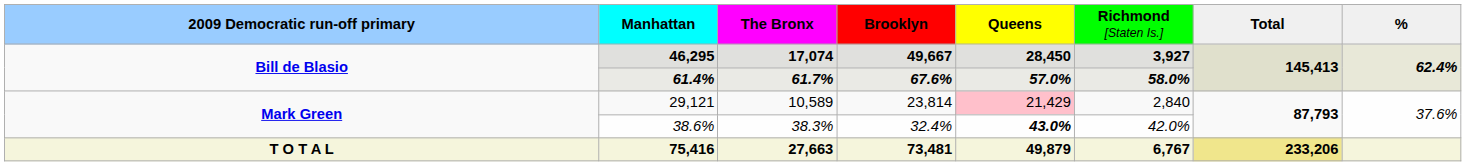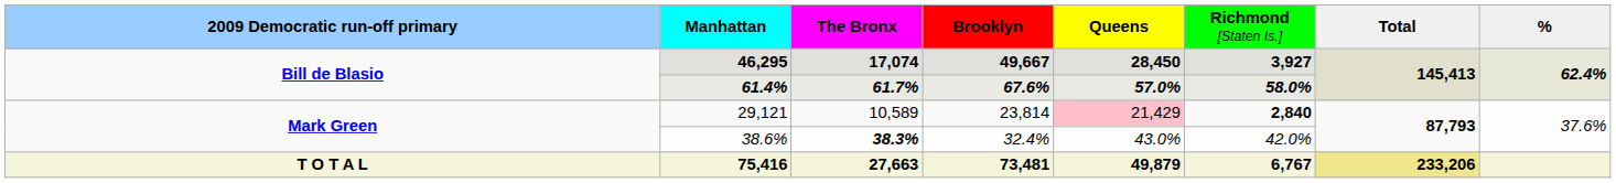29,121 | column 6: normal -> bold
38.6% | column 3: normal -> bold
38.6% | column 5: bold -> normal
